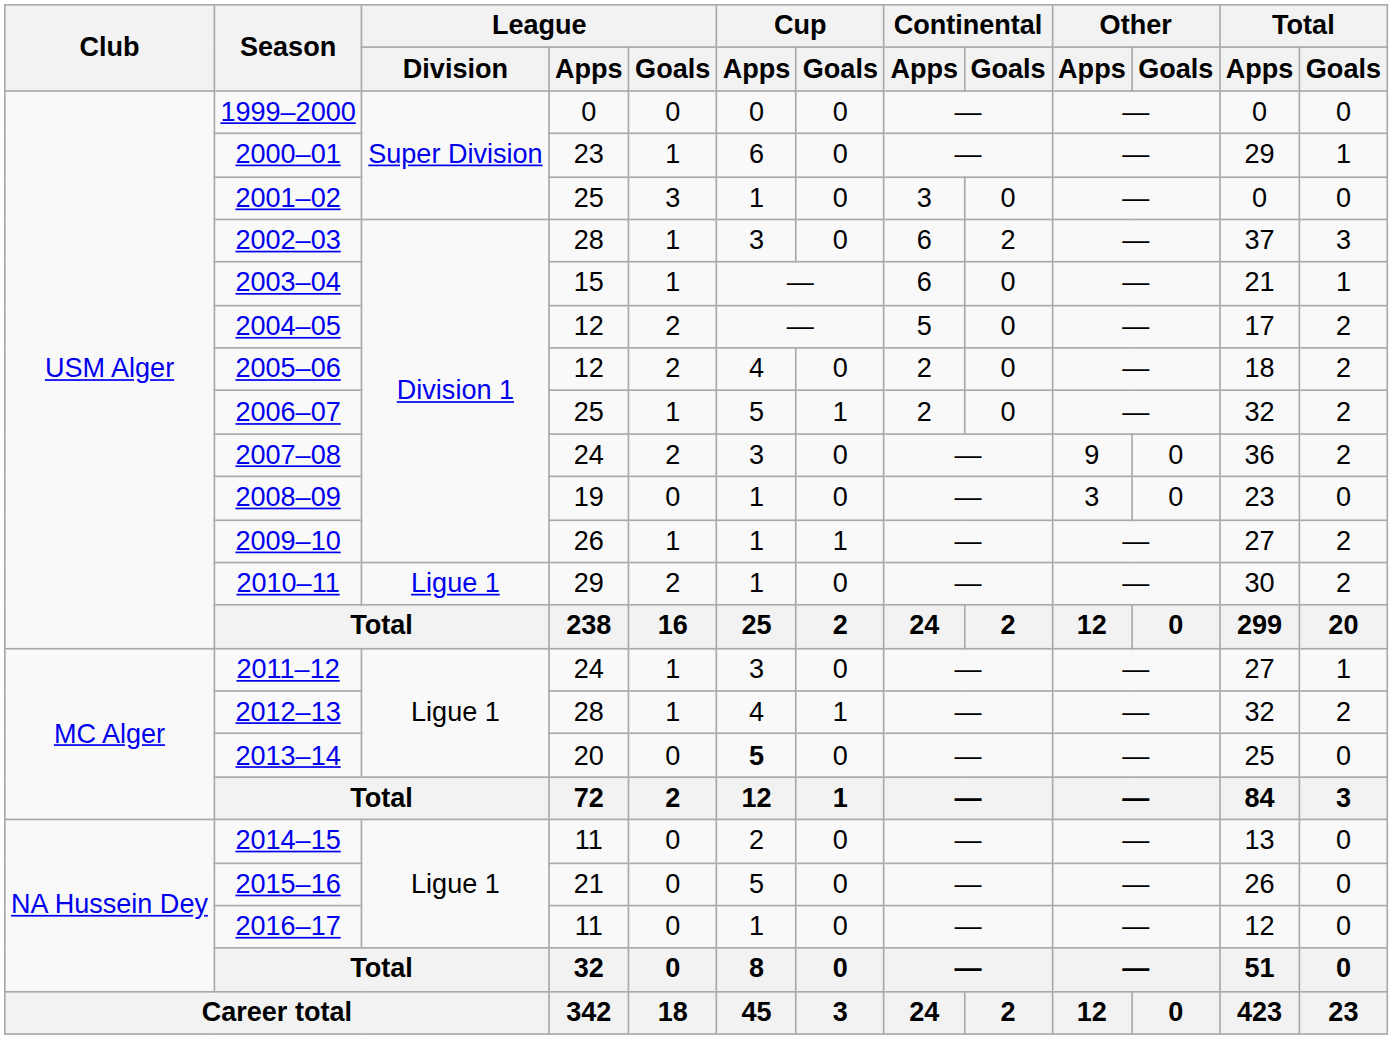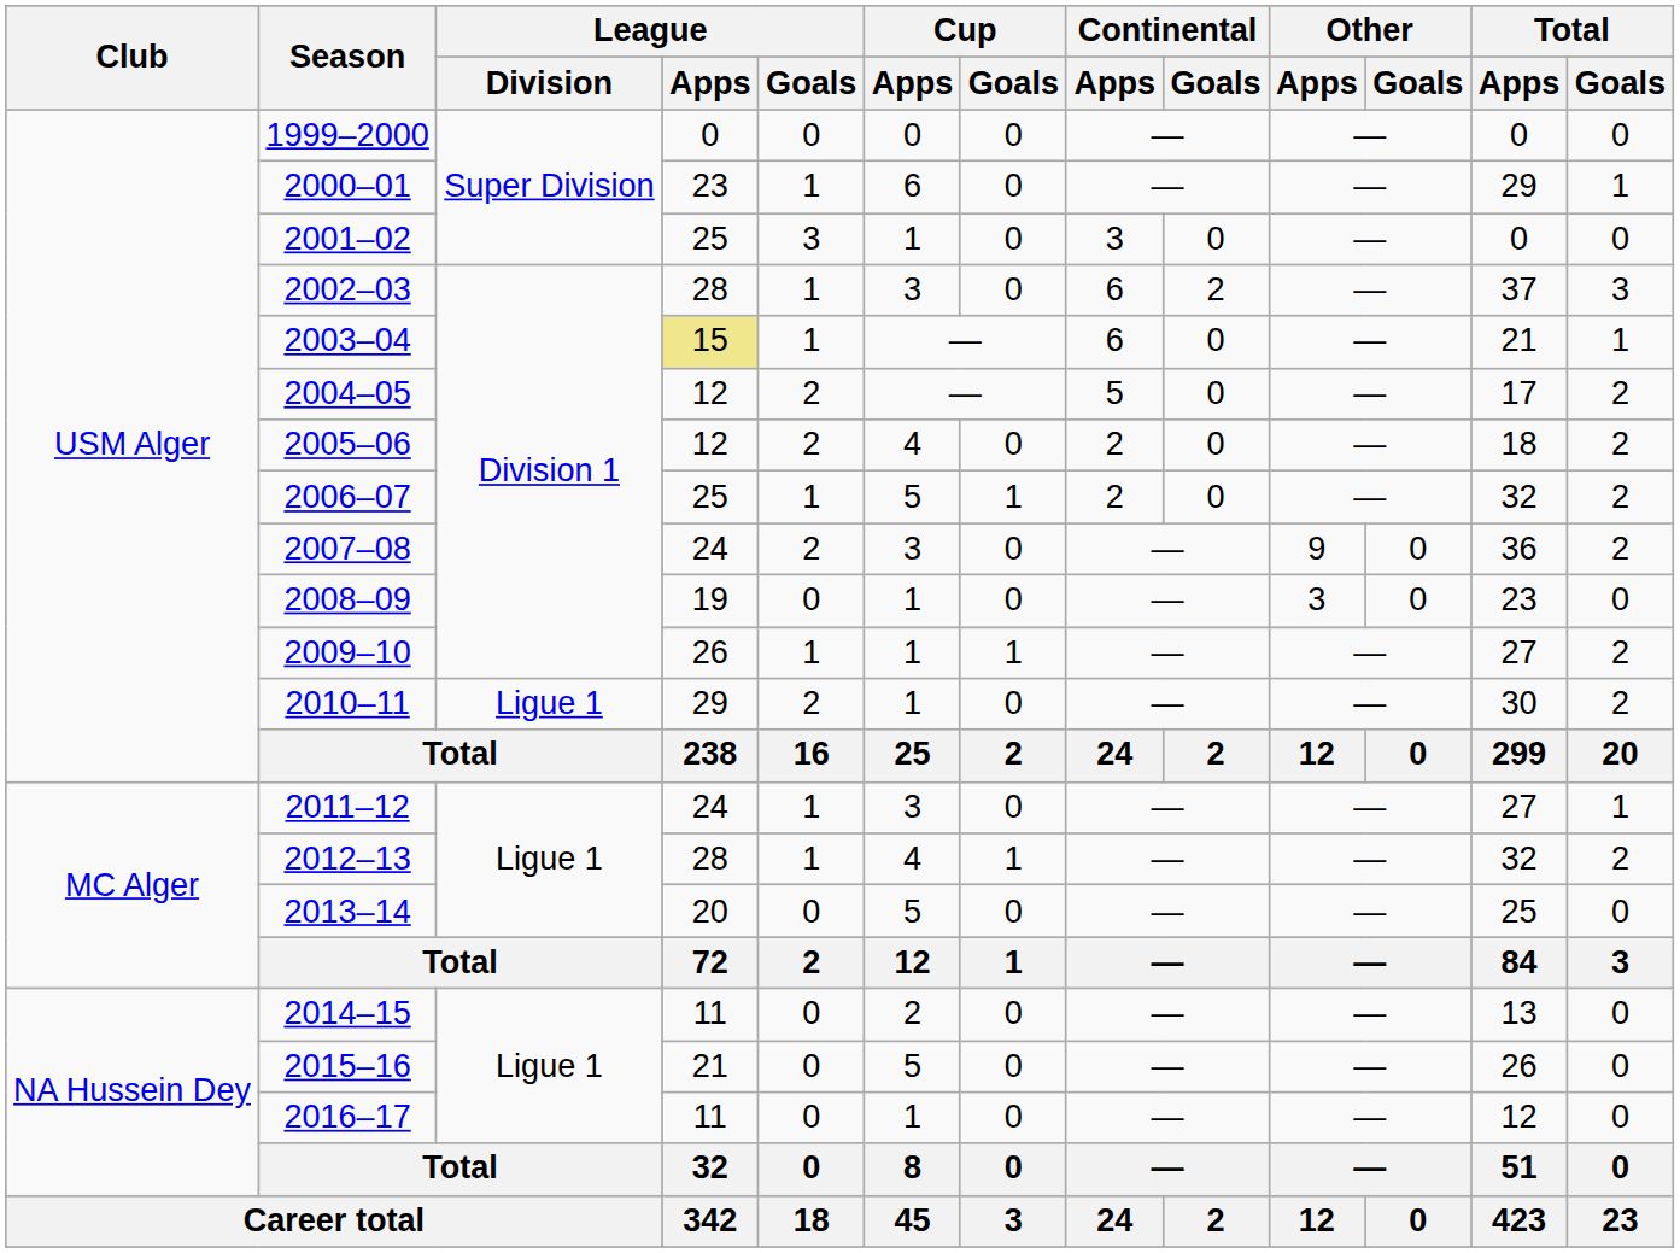2003–04 | League / Apps: no background -> khaki background
2013–14 | Cup / Apps: bold -> normal
